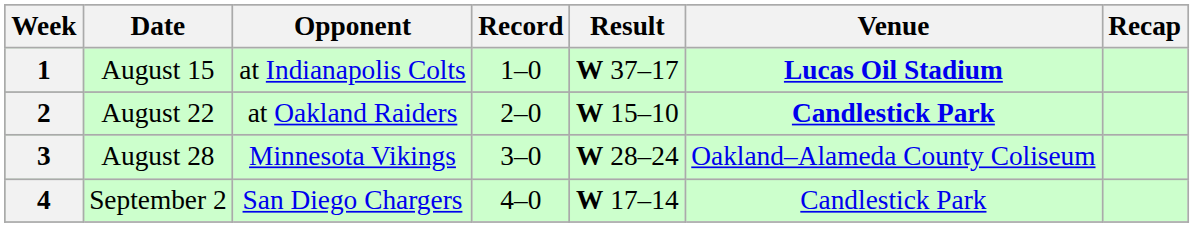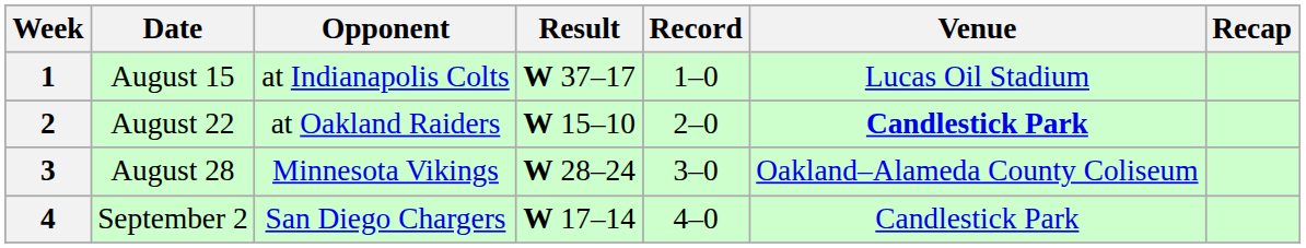columns swapped: Result <-> Record
1 | Venue: bold -> normal
